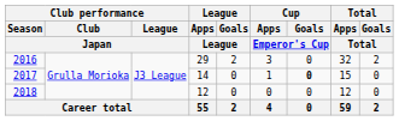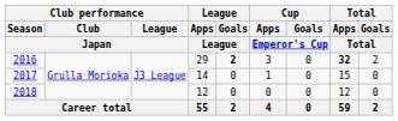2016 | League / Goals / League: normal -> bold
2016 | Total / Apps / Total: normal -> bold
2017 | Cup / Goals / Emperor's Cup: bold -> normal
